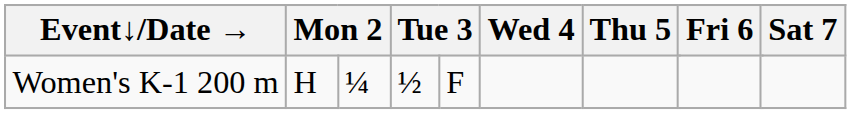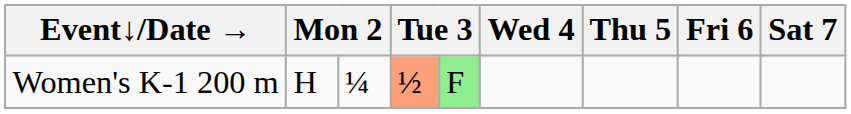Women's K-1 200 m | column 4: no background -> lightsalmon background
Women's K-1 200 m | column 5: no background -> lightgreen background
